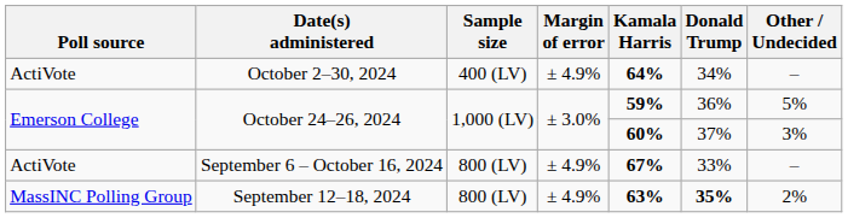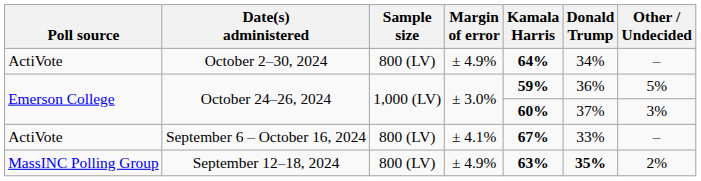October 2–30, 2024 | Sample size: 400 (LV) -> 800 (LV)
September 6 – October 16, 2024 | Margin of error: ± 4.9% -> ± 4.1%
